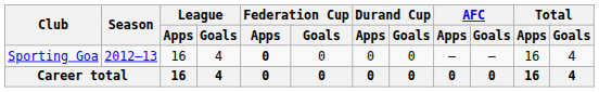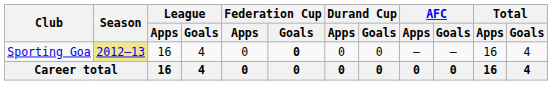Sporting Goa | Season: no background -> khaki background
Sporting Goa | Federation Cup / Apps: bold -> normal
Sporting Goa | Federation Cup / Goals: normal -> bold
